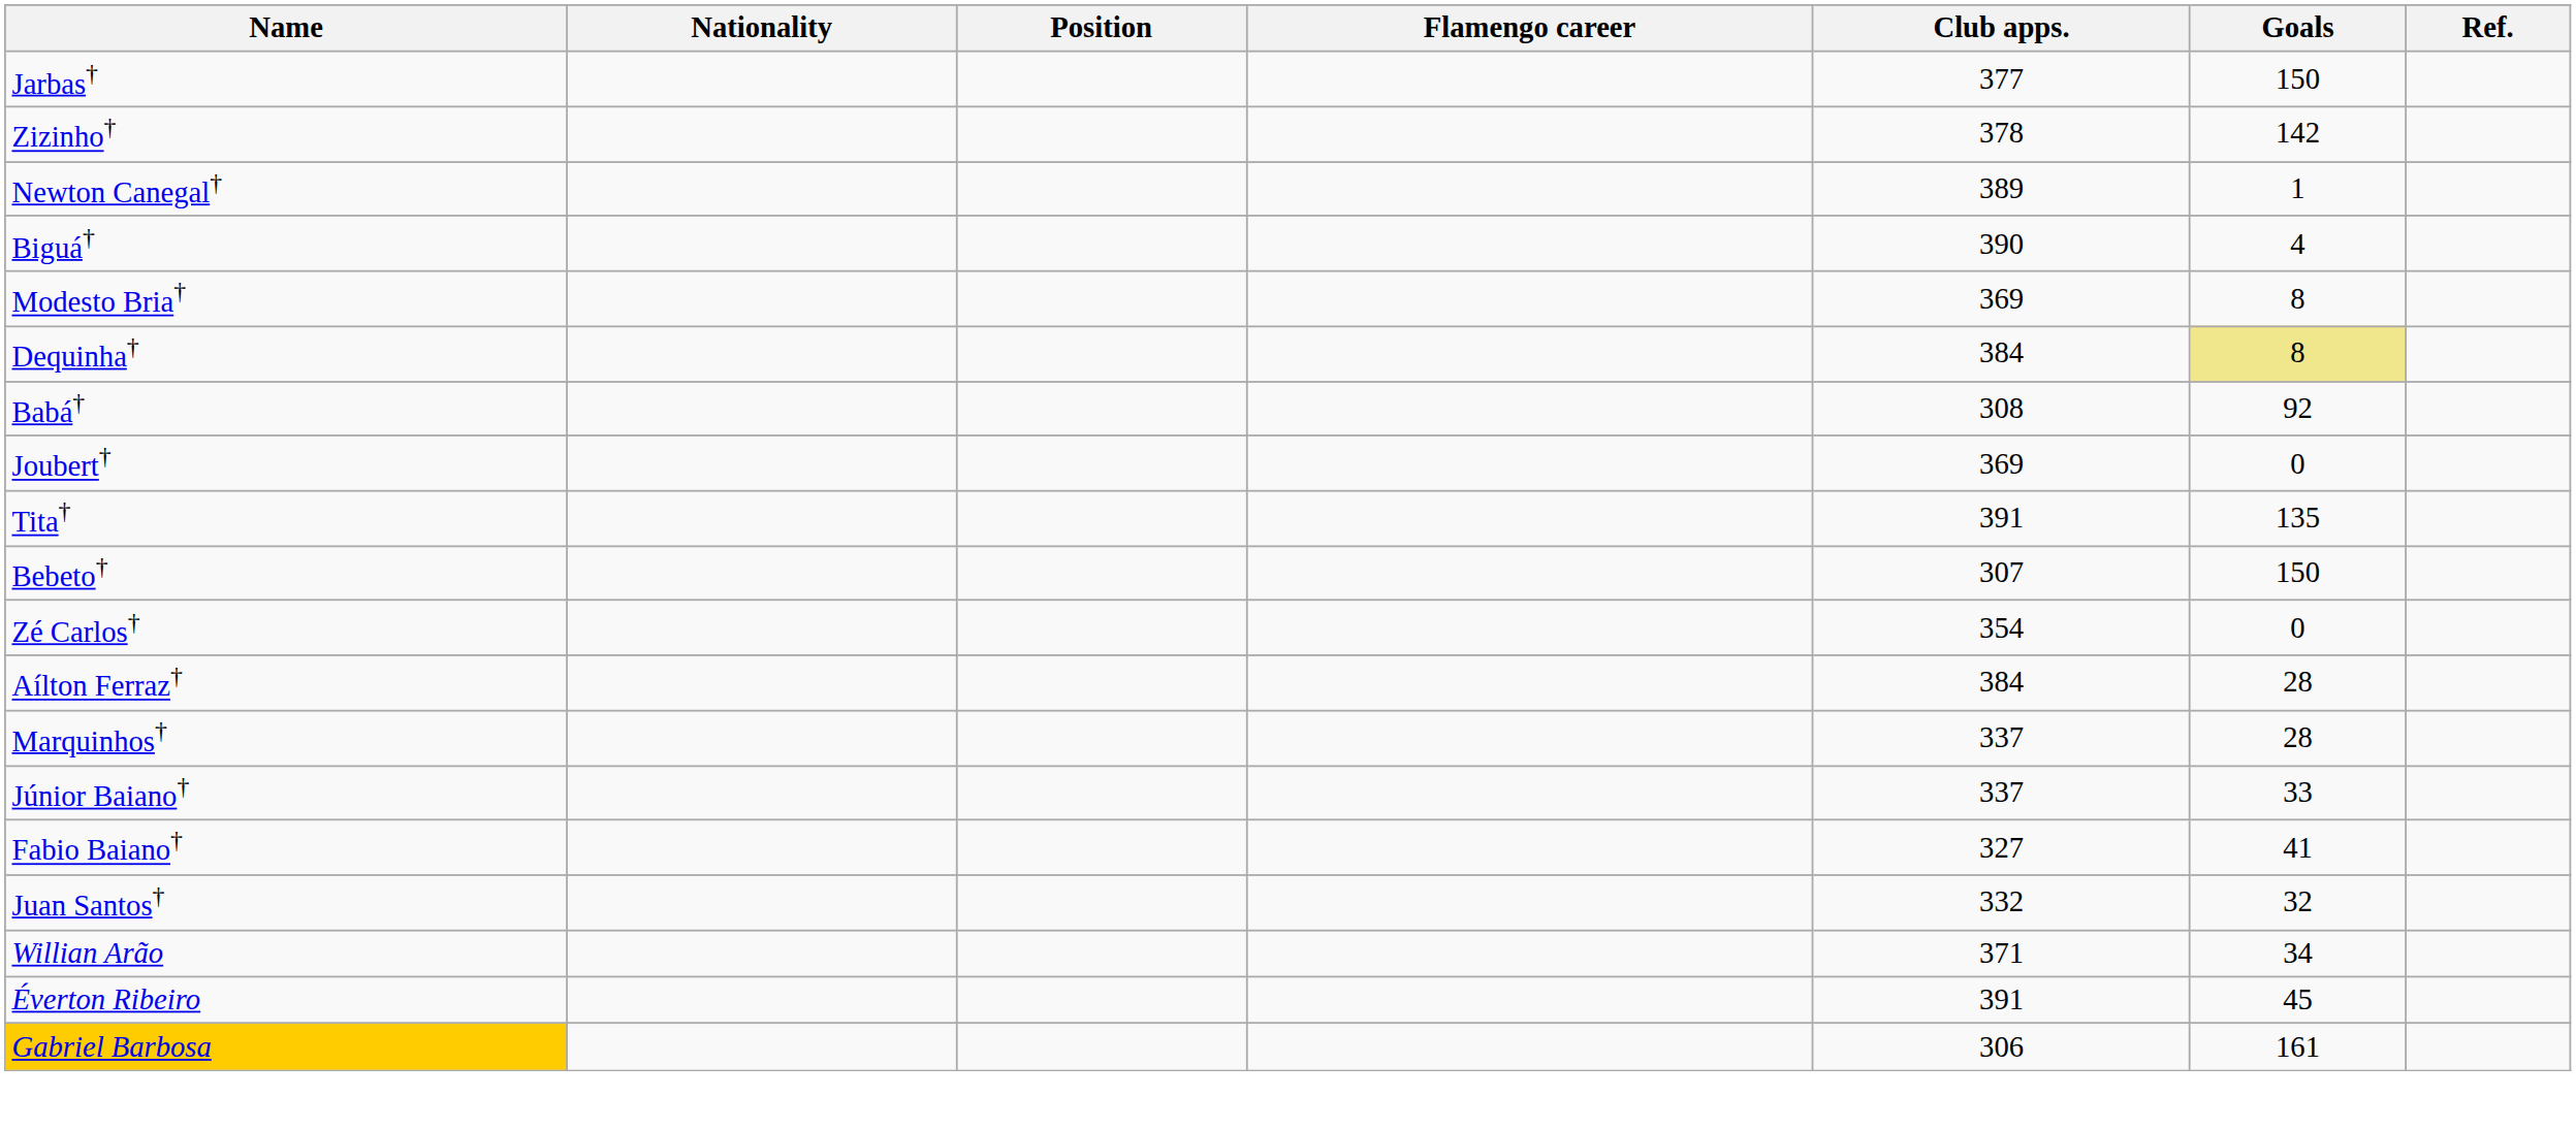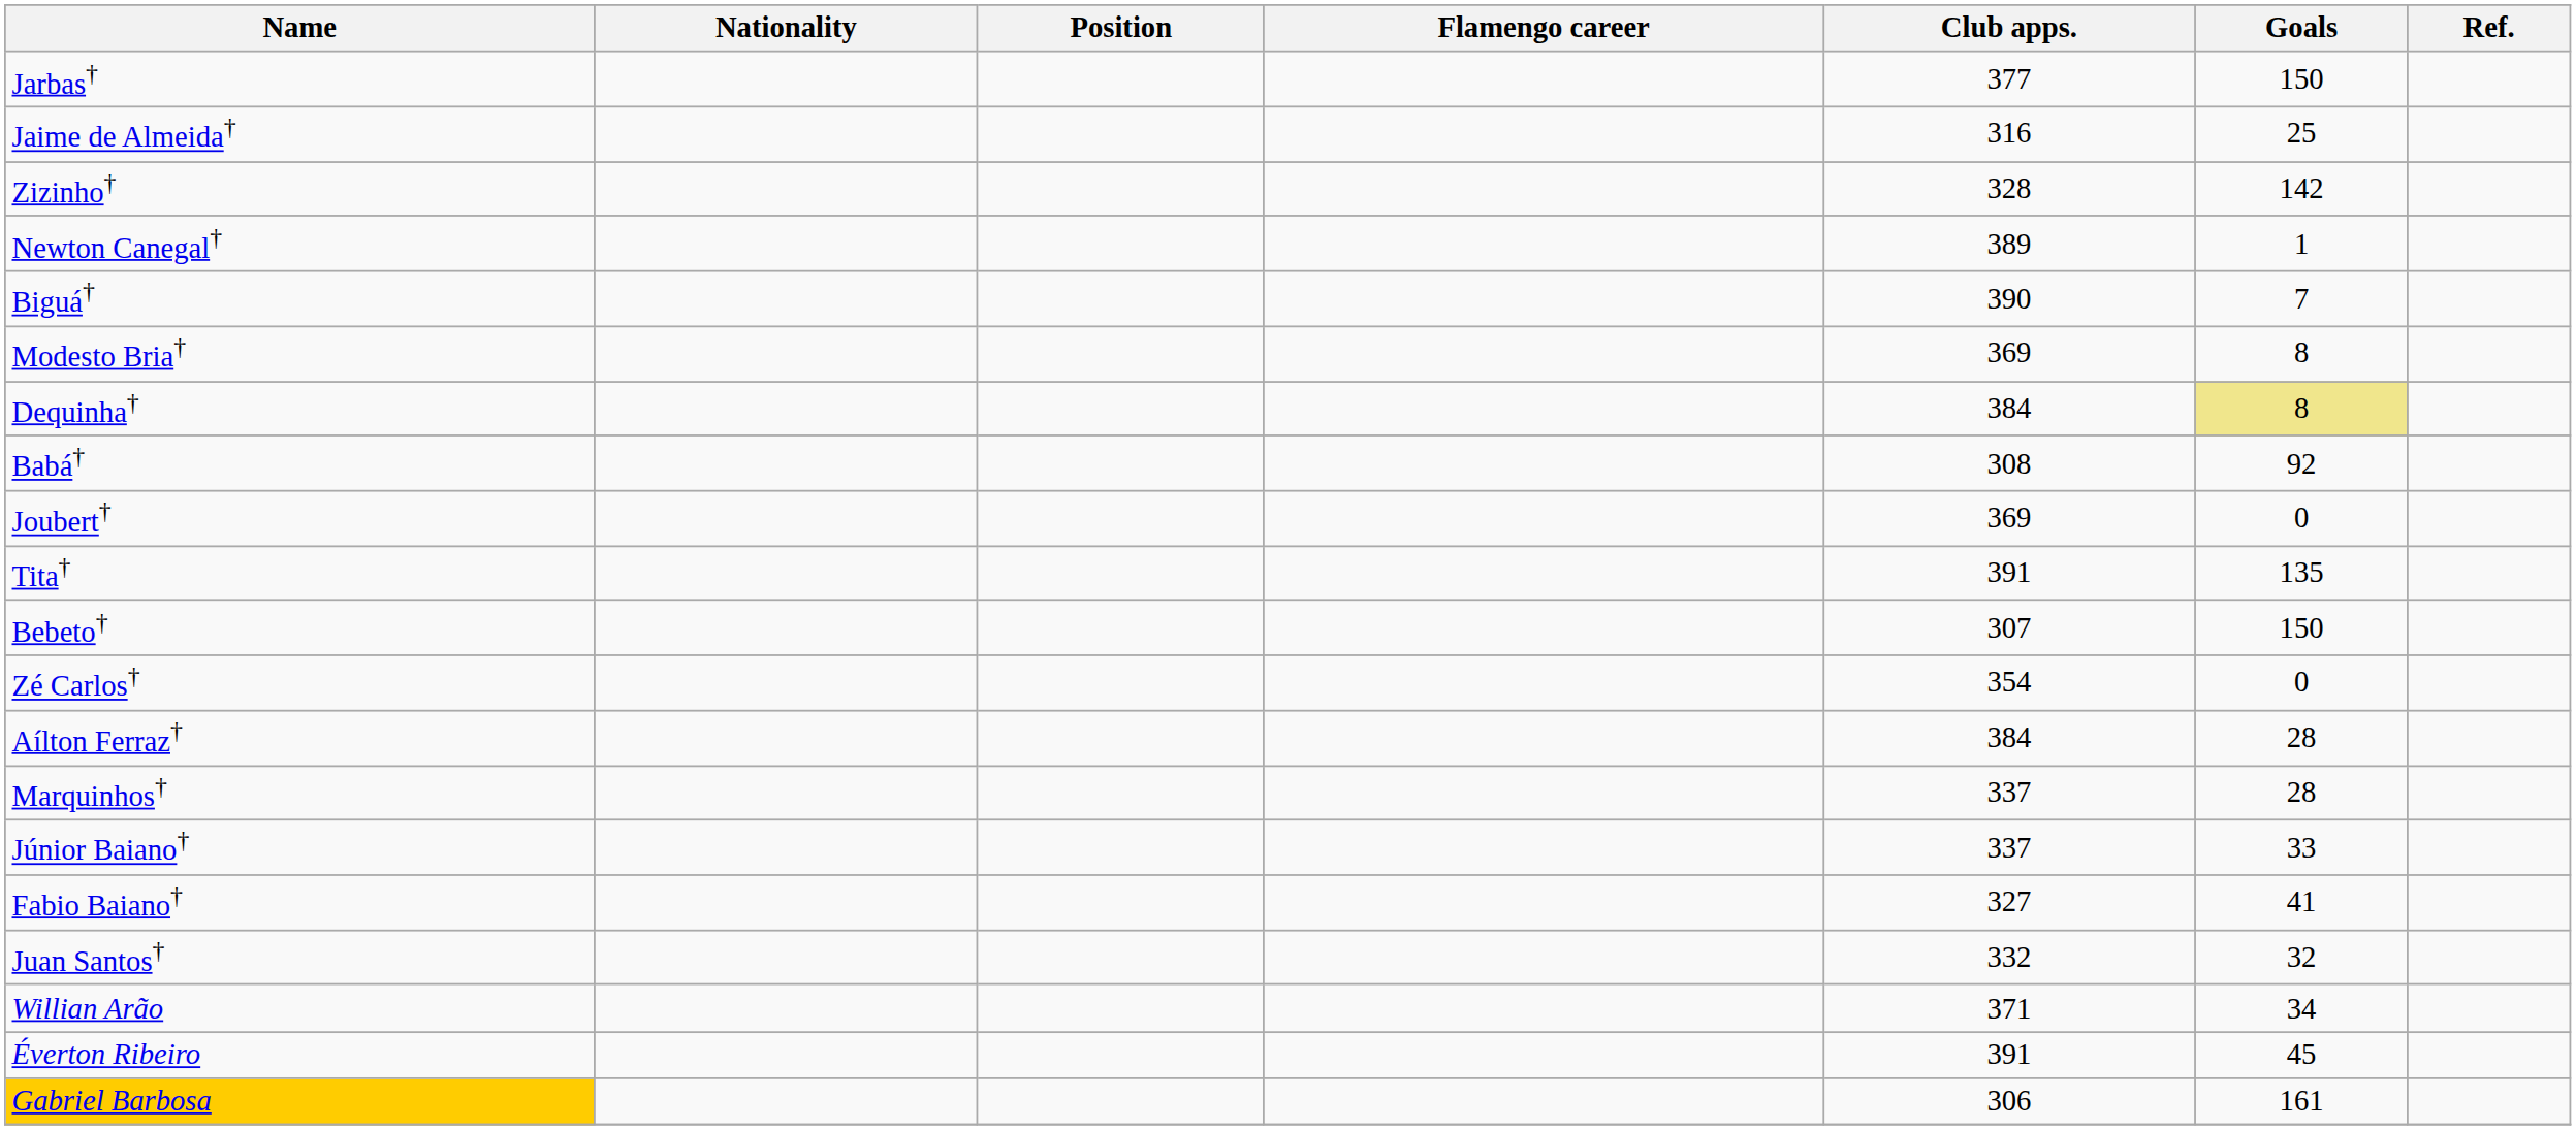+ row: Jaime de Almeida† | 316 | 25
Zizinho† | Club apps.: 378 -> 328
Biguá† | Goals: 4 -> 7
